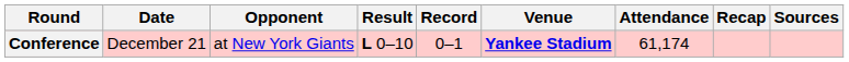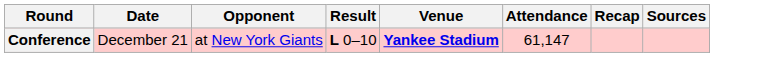- column: Record | 0–1
Conference | Attendance: 61,174 -> 61,147
